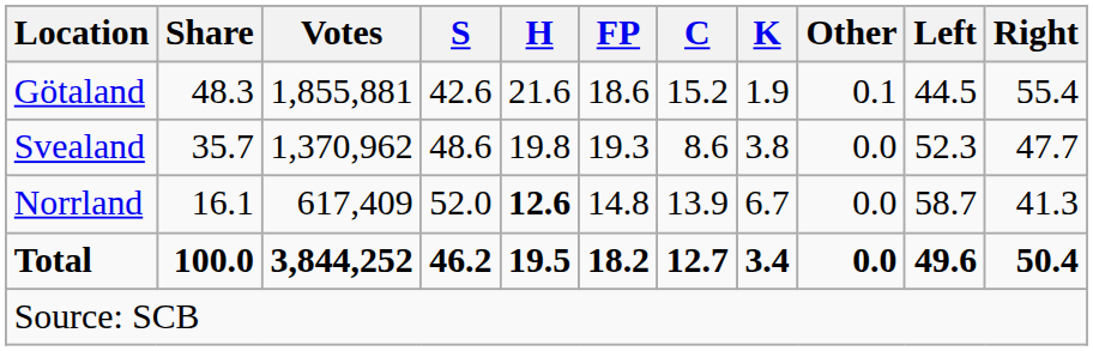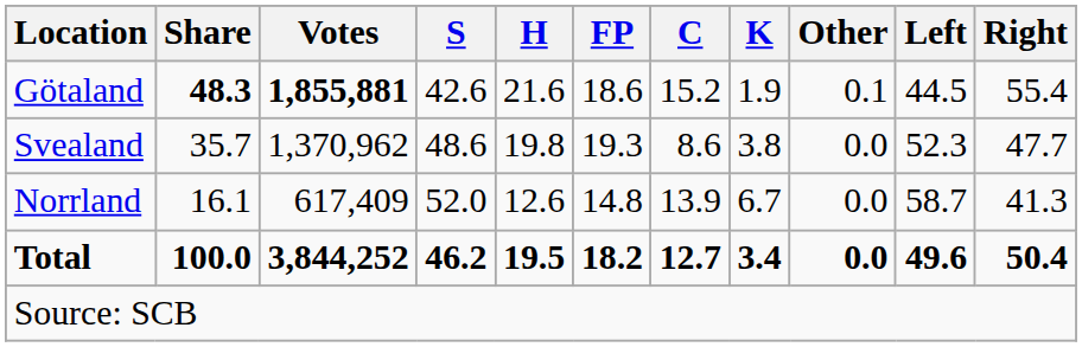Götaland | Share: normal -> bold
Götaland | Votes: normal -> bold
Norrland | H: bold -> normal
